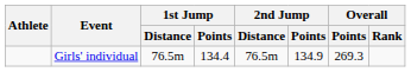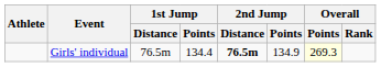Girls' individual | 2nd Jump / Distance: normal -> bold
Girls' individual | Overall / Points: no background -> lightyellow background
